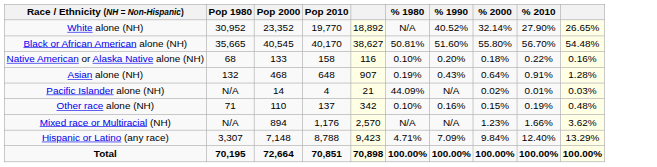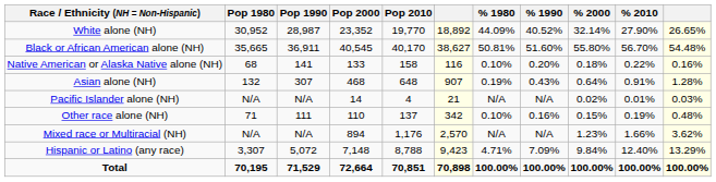+ column: Pop 1990 | 28,987 | 36,911 | 141 | 307 | N/A | 111 | N/A | 5,072 | 71,529
White alone (NH) | % 1980: N/A -> 44.09%
Pacific Islander alone (NH) | % 1980: 44.09% -> N/A
